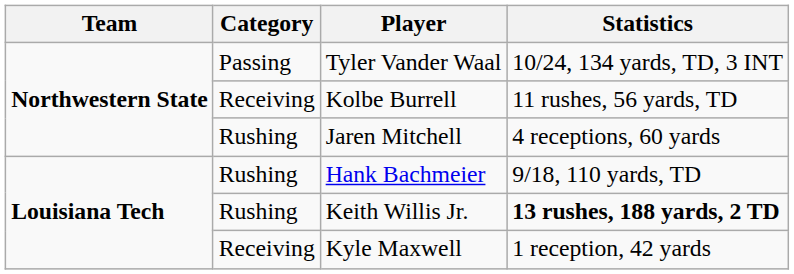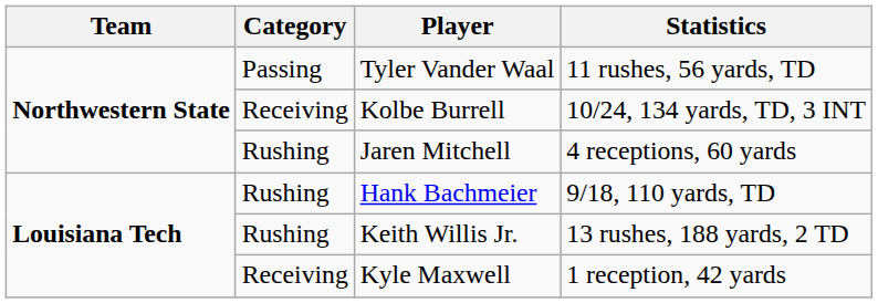Tyler Vander Waal | Statistics: 10/24, 134 yards, TD, 3 INT -> 11 rushes, 56 yards, TD
Kolbe Burrell | Statistics: 11 rushes, 56 yards, TD -> 10/24, 134 yards, TD, 3 INT
Keith Willis Jr. | Statistics: bold -> normal
